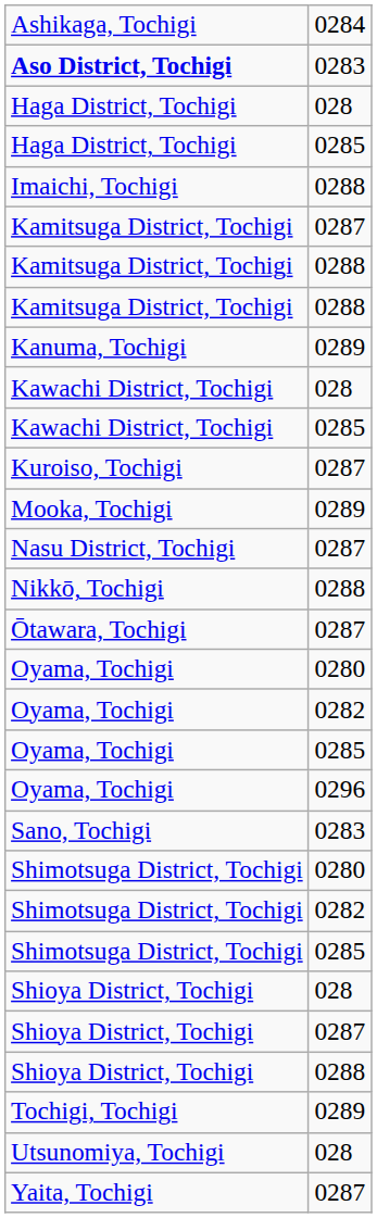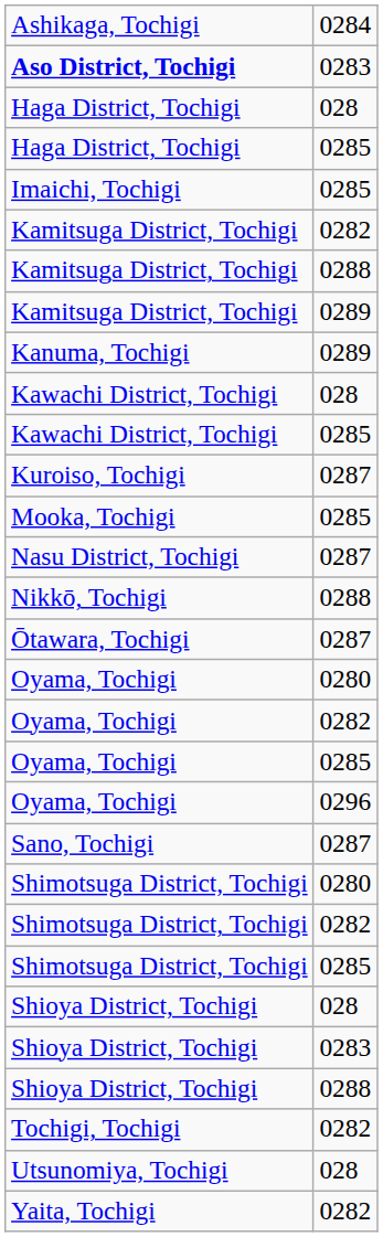row 5 | column 2: 0288 -> 0285
row 6 | column 2: 0287 -> 0282
row 8 | column 2: 0288 -> 0289
row 13 | column 2: 0289 -> 0285
row 21 | column 2: 0283 -> 0287
row 26 | column 2: 0287 -> 0283
row 28 | column 2: 0289 -> 0282
row 30 | column 2: 0287 -> 0282
